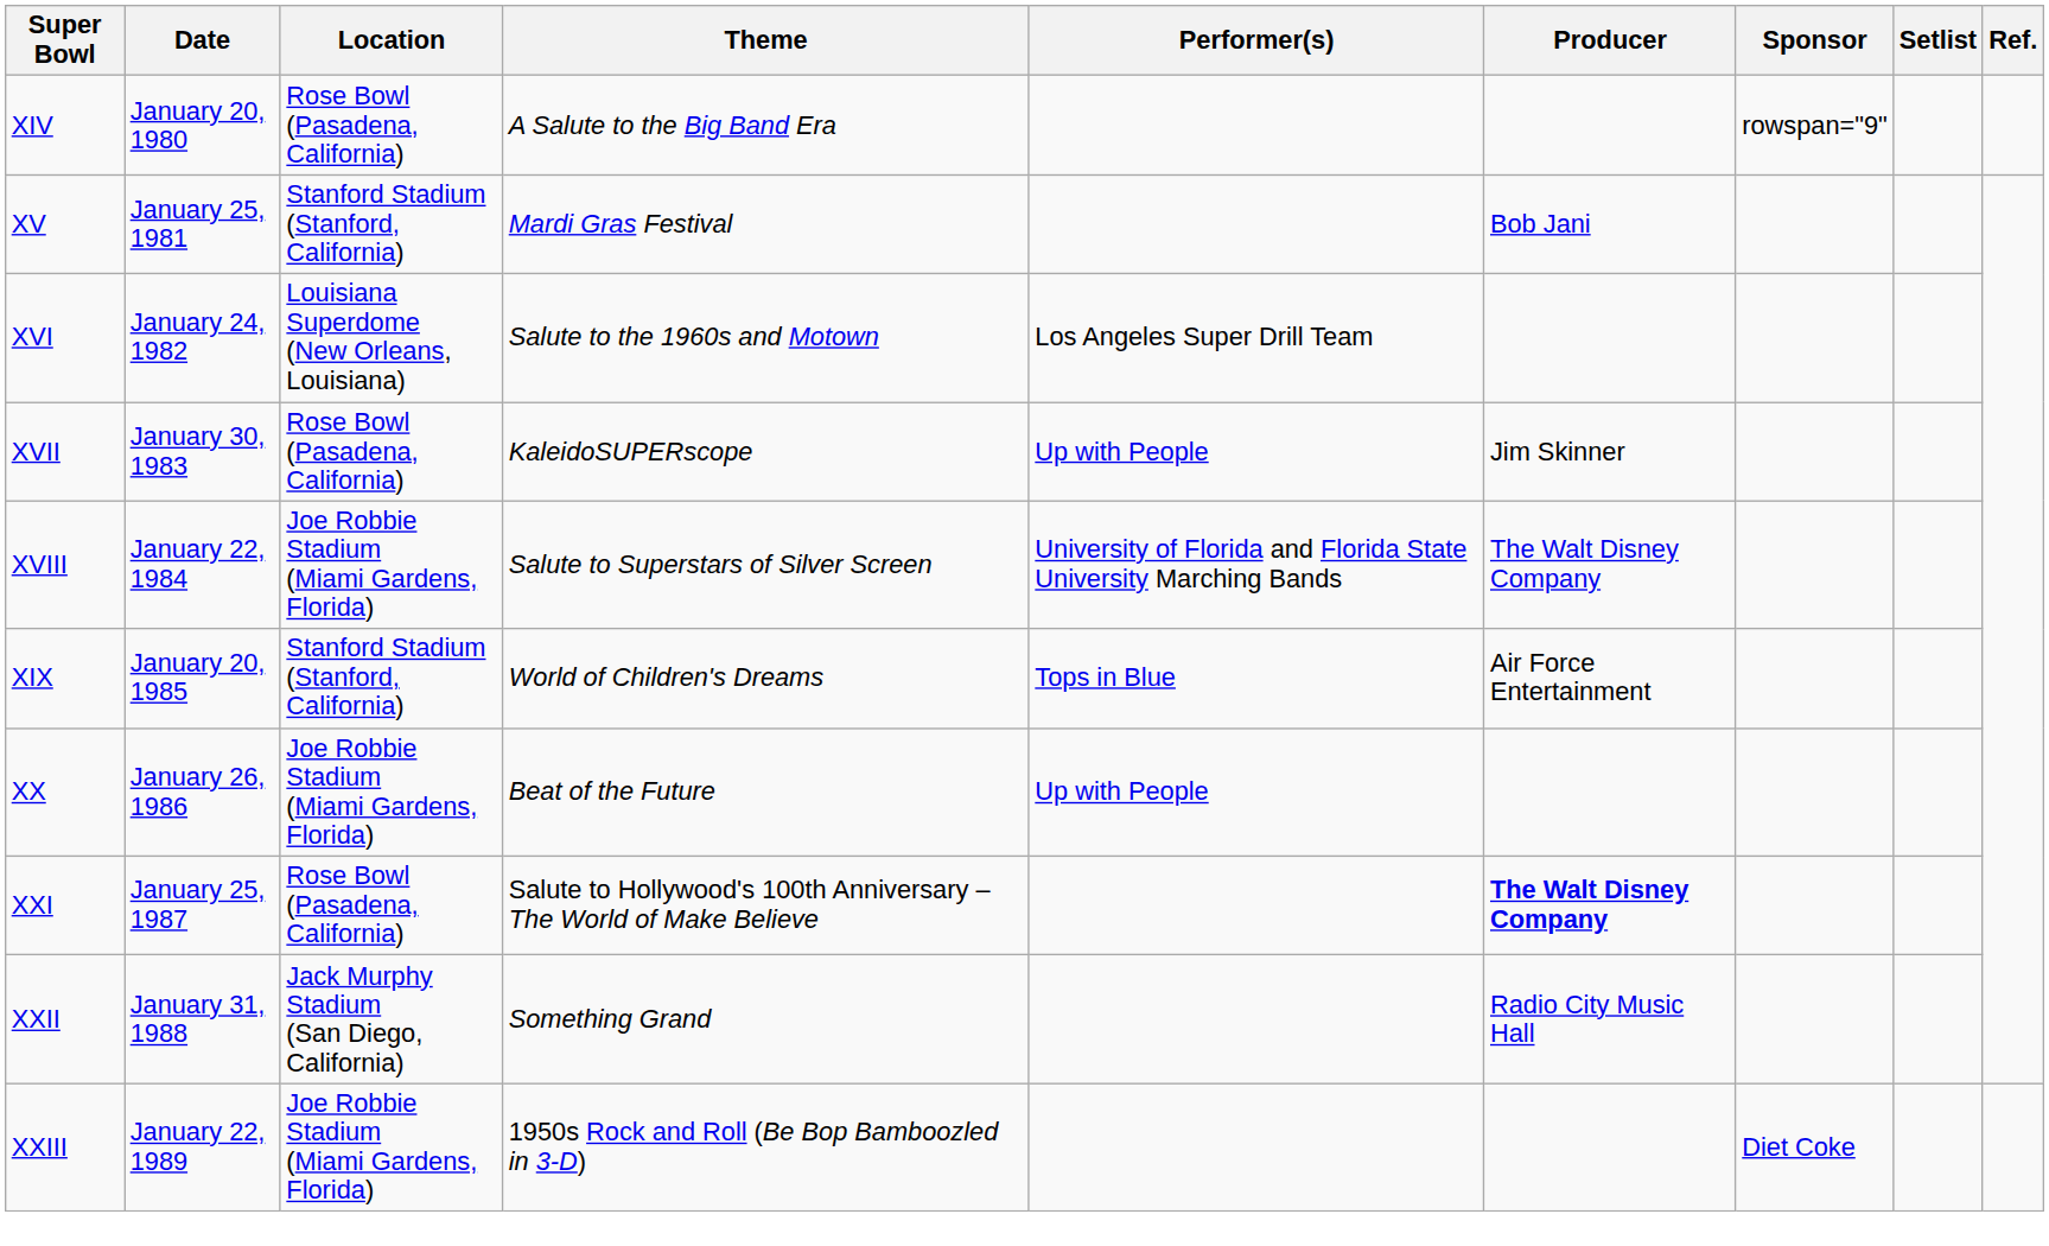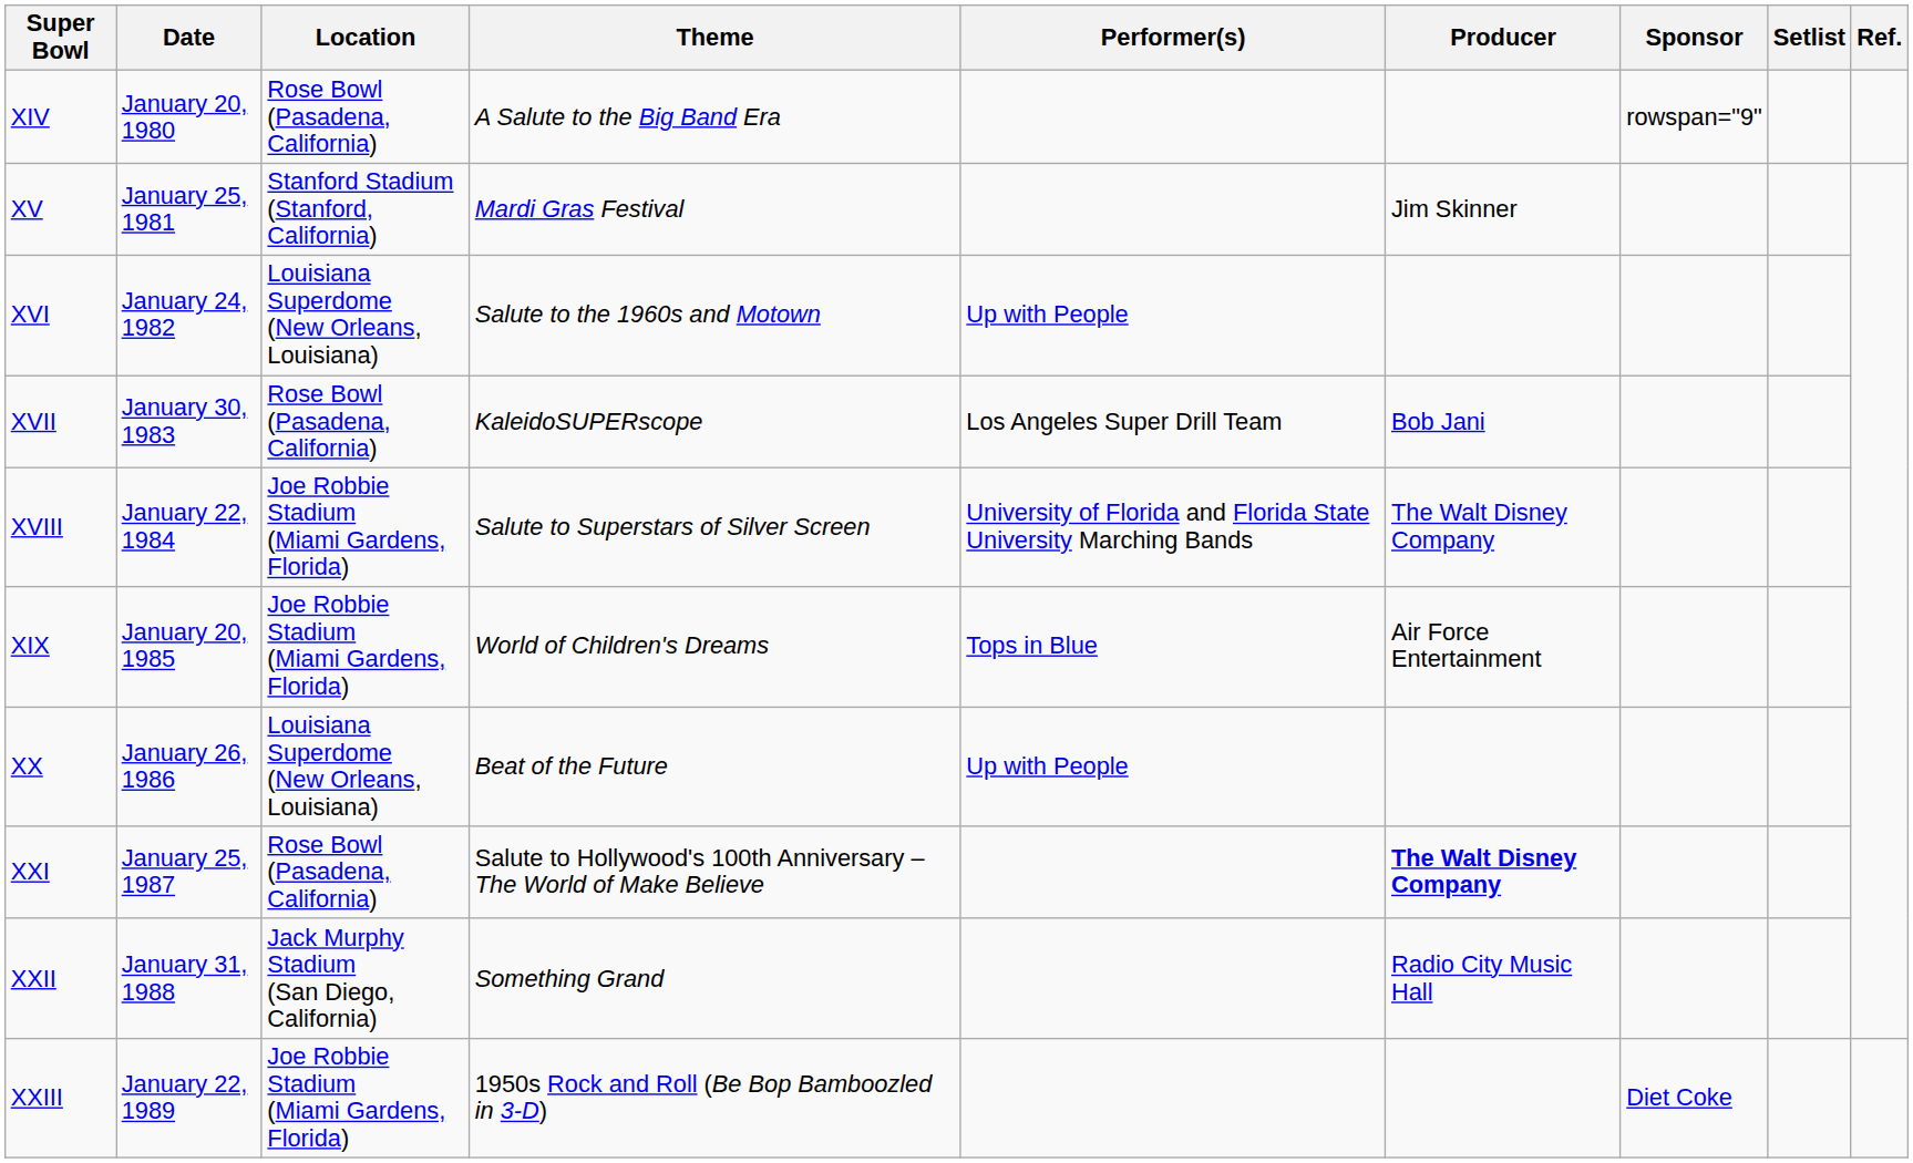XV | Producer: Bob Jani -> Jim Skinner
XVI | Performer(s): Los Angeles Super Drill Team -> Up with People
XVII | Performer(s): Up with People -> Los Angeles Super Drill Team
XVII | Producer: Jim Skinner -> Bob Jani
XIX | Location: Stanford Stadium (Stanford, California) -> Joe Robbie Stadium (Miami Gardens, Florida)
XX | Location: Joe Robbie Stadium (Miami Gardens, Florida) -> Louisiana Superdome (New Orleans, Louisiana)
